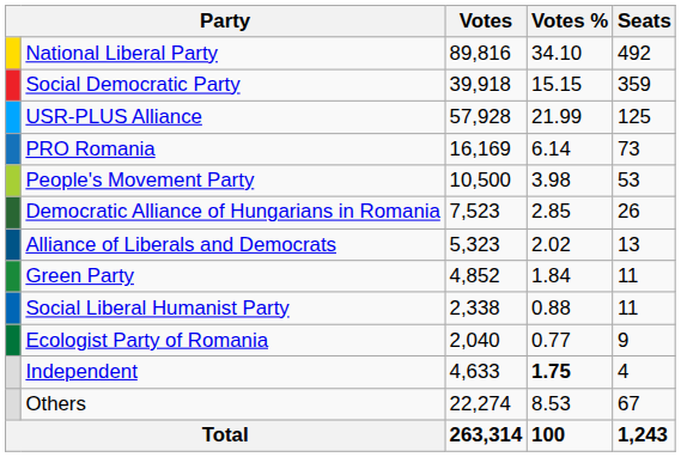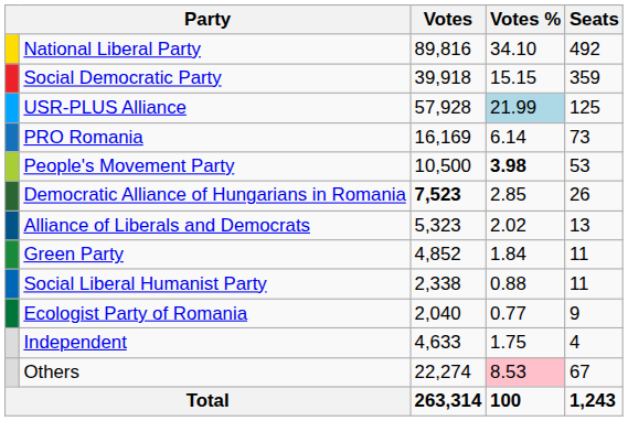USR-PLUS Alliance | Votes %: no background -> lightblue background
People's Movement Party | Votes %: normal -> bold
Democratic Alliance of Hungarians in Romania | Votes: normal -> bold
Independent | Votes %: bold -> normal
Others | Votes %: no background -> pink background
